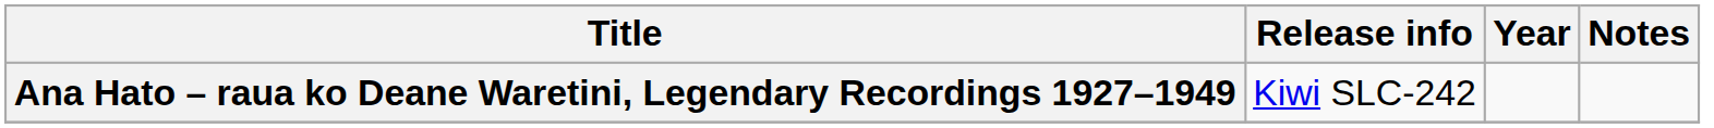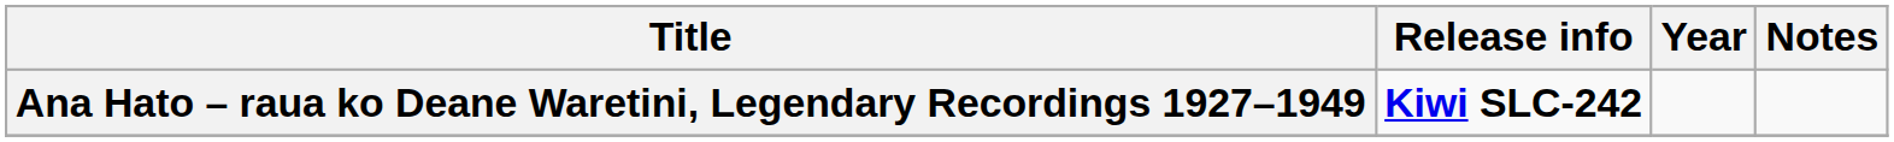row 2 | Release info: normal -> bold
